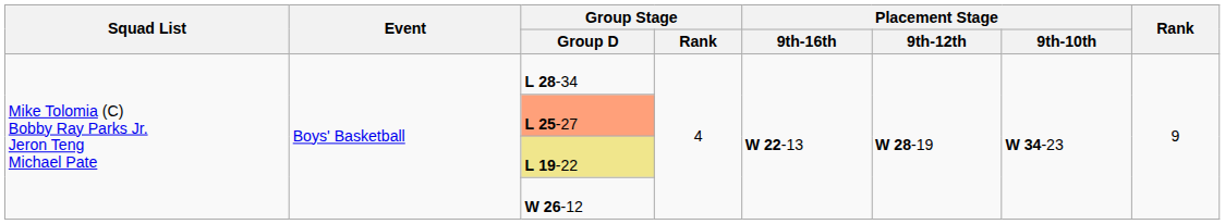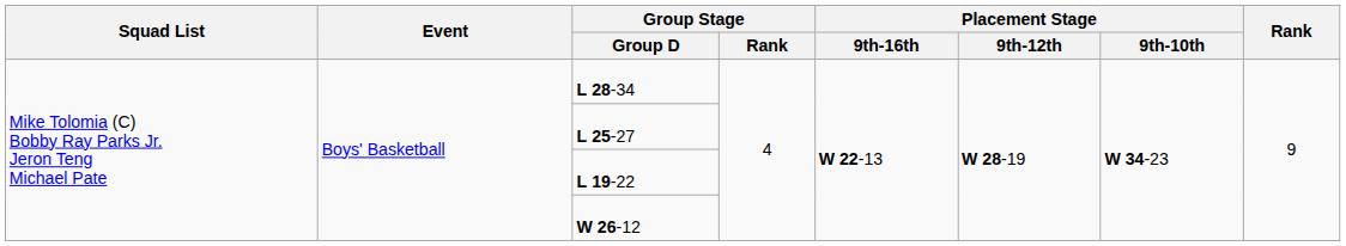L 25-27 | Group Stage / Group D: lightsalmon background -> no background
L 19-22 | Group Stage / Group D: khaki background -> no background
